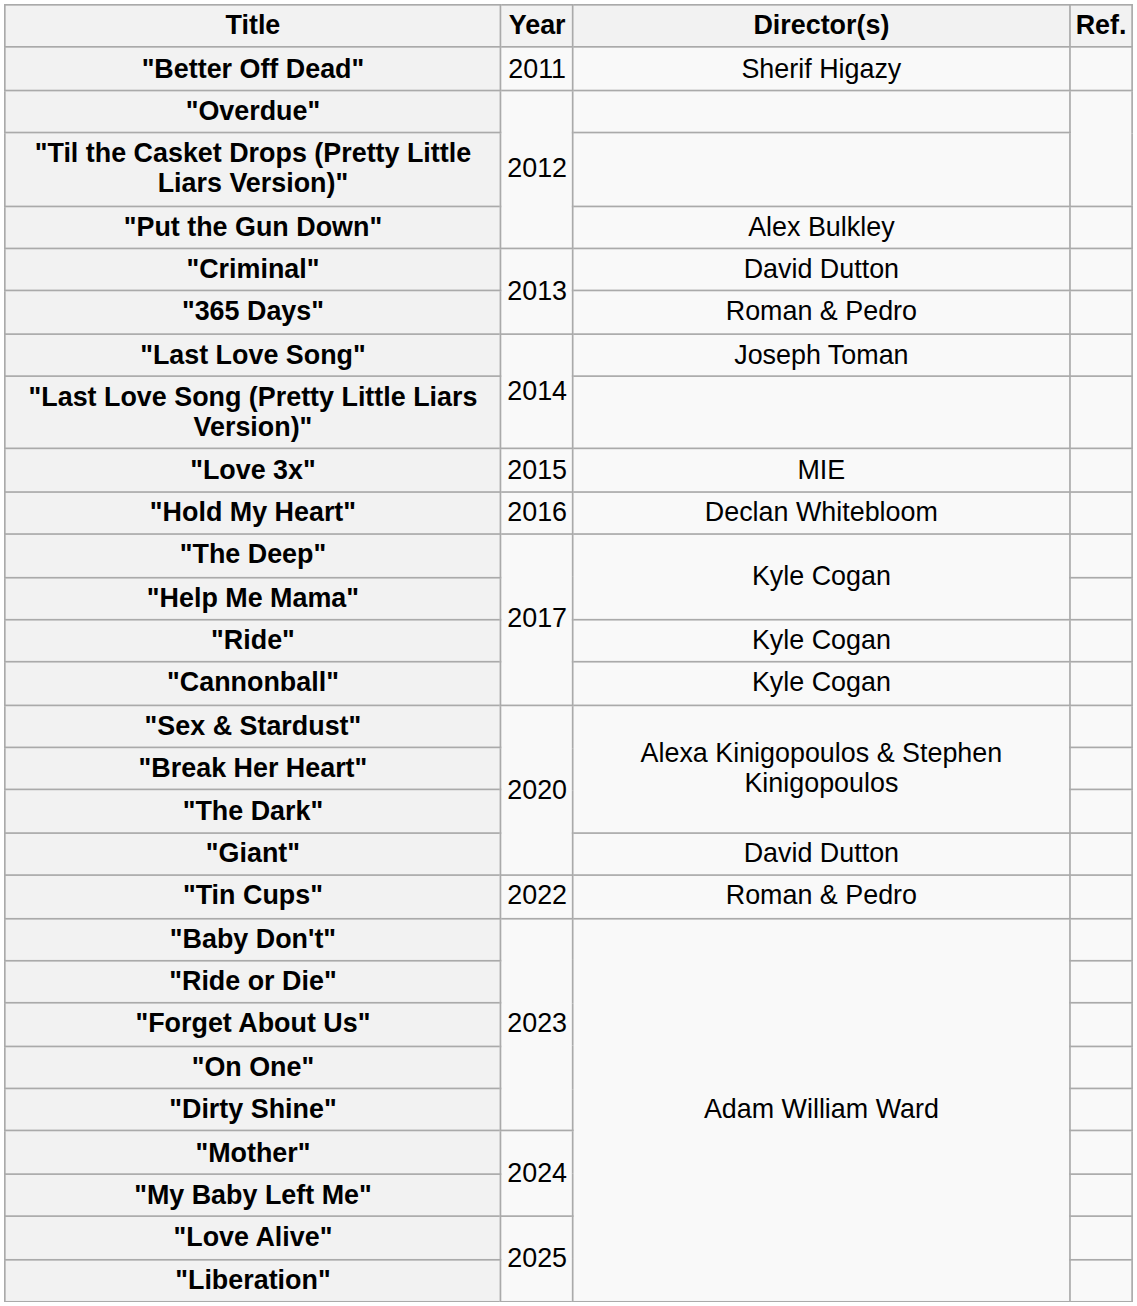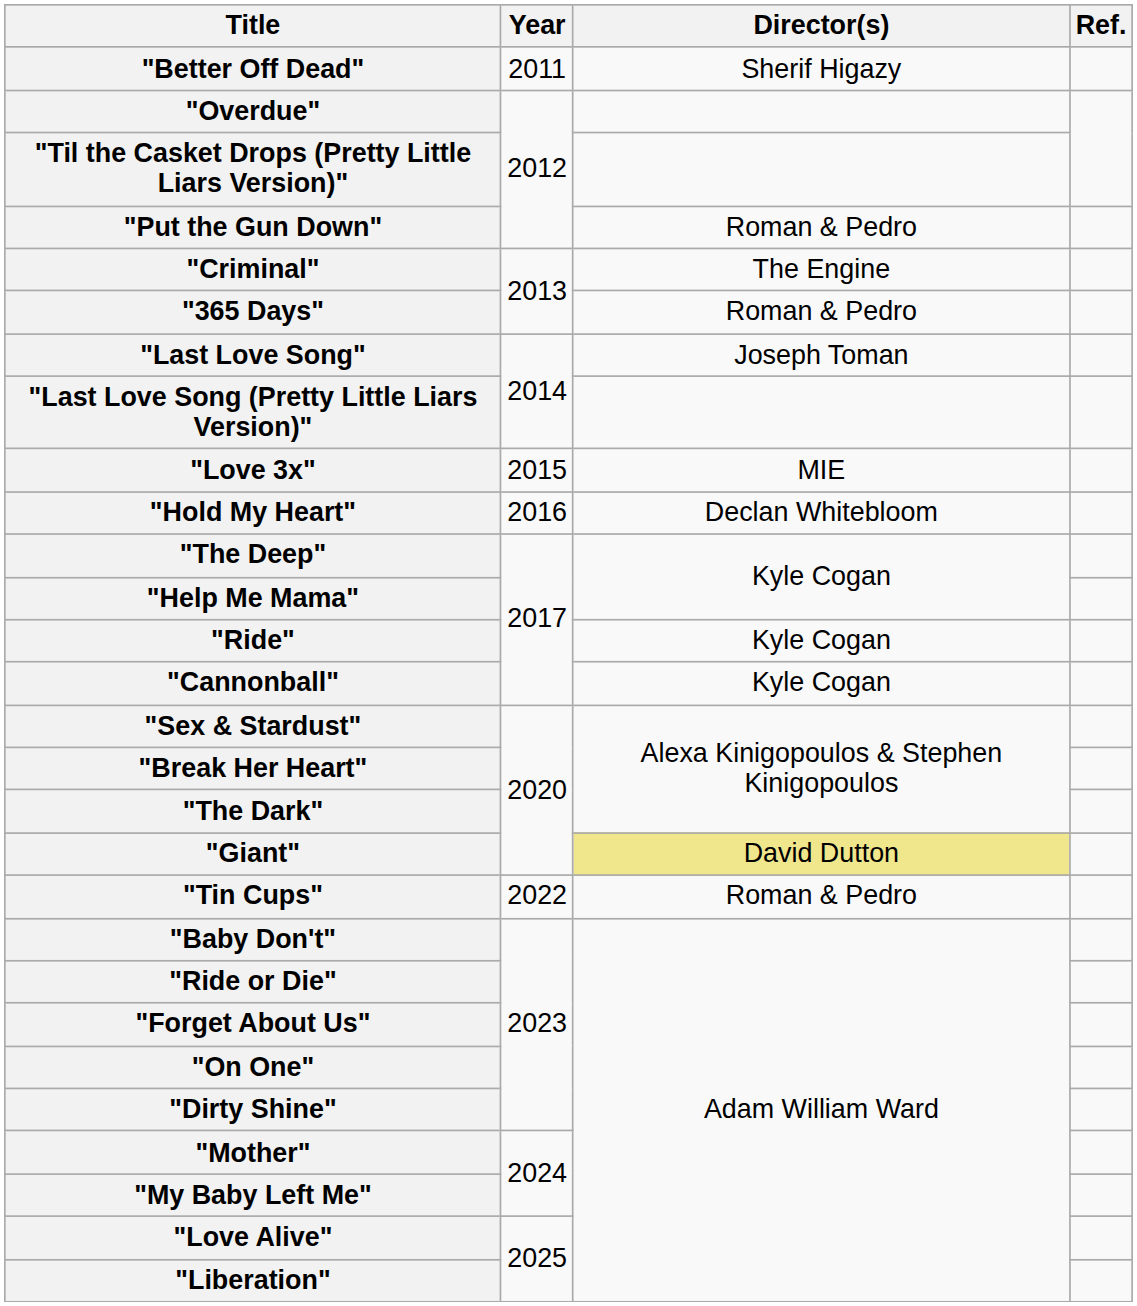"Put the Gun Down" | Director(s): Alex Bulkley -> Roman & Pedro
"Criminal" | Director(s): David Dutton -> The Engine
"Giant" | Director(s): no background -> khaki background
